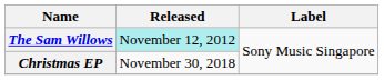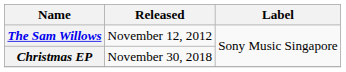The Sam Willows | Released: paleturquoise background -> no background
